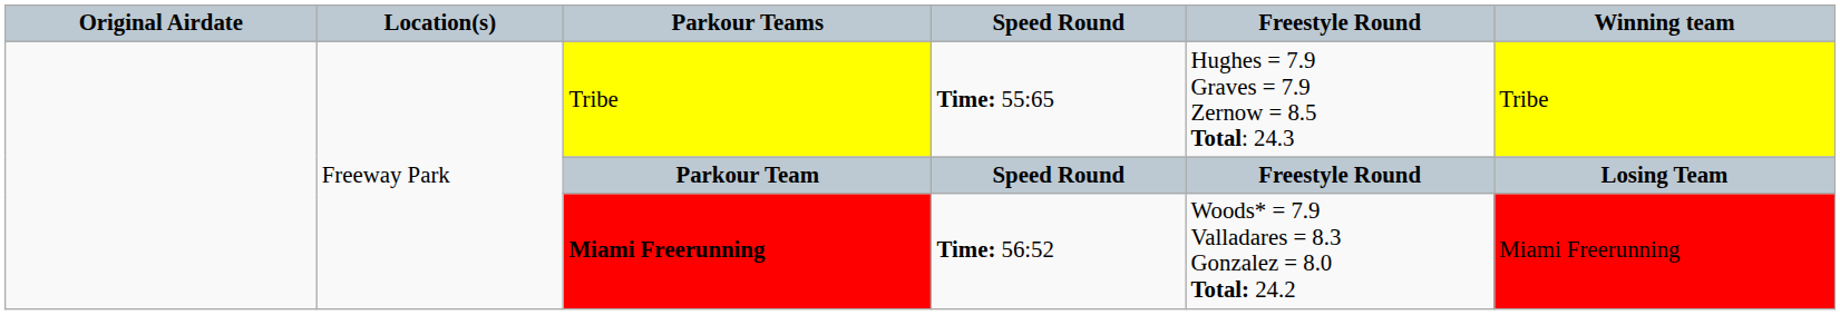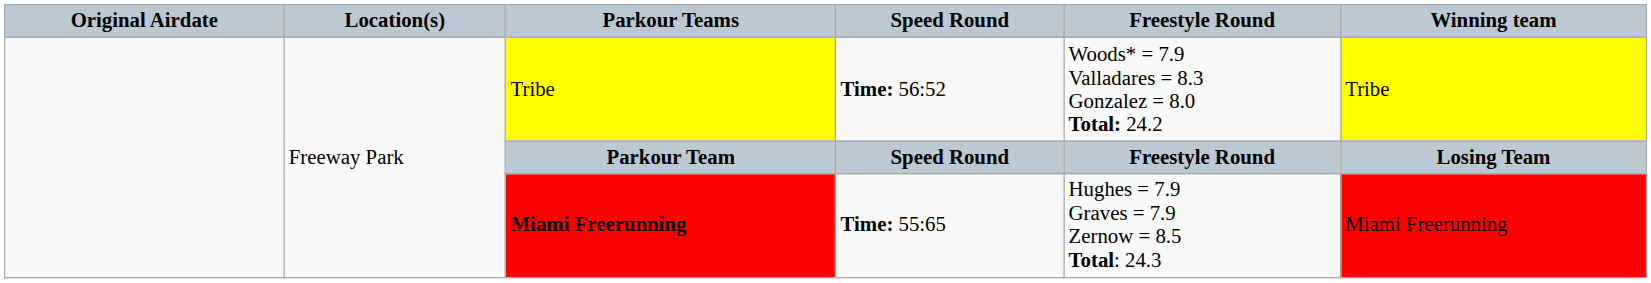row 2 | Speed Round: Time: 55:65 -> Time: 56:52
row 2 | Freestyle Round: Hughes = 7.9 Graves = 7.9 Zernow = 8.5 Total: 24.3 -> Woods* = 7.9 Valladares = 8.3 Gonzalez = 8.0 Total: 24.2
row 4 | Speed Round: Time: 56:52 -> Time: 55:65
row 4 | Freestyle Round: Woods* = 7.9 Valladares = 8.3 Gonzalez = 8.0 Total: 24.2 -> Hughes = 7.9 Graves = 7.9 Zernow = 8.5 Total: 24.3
